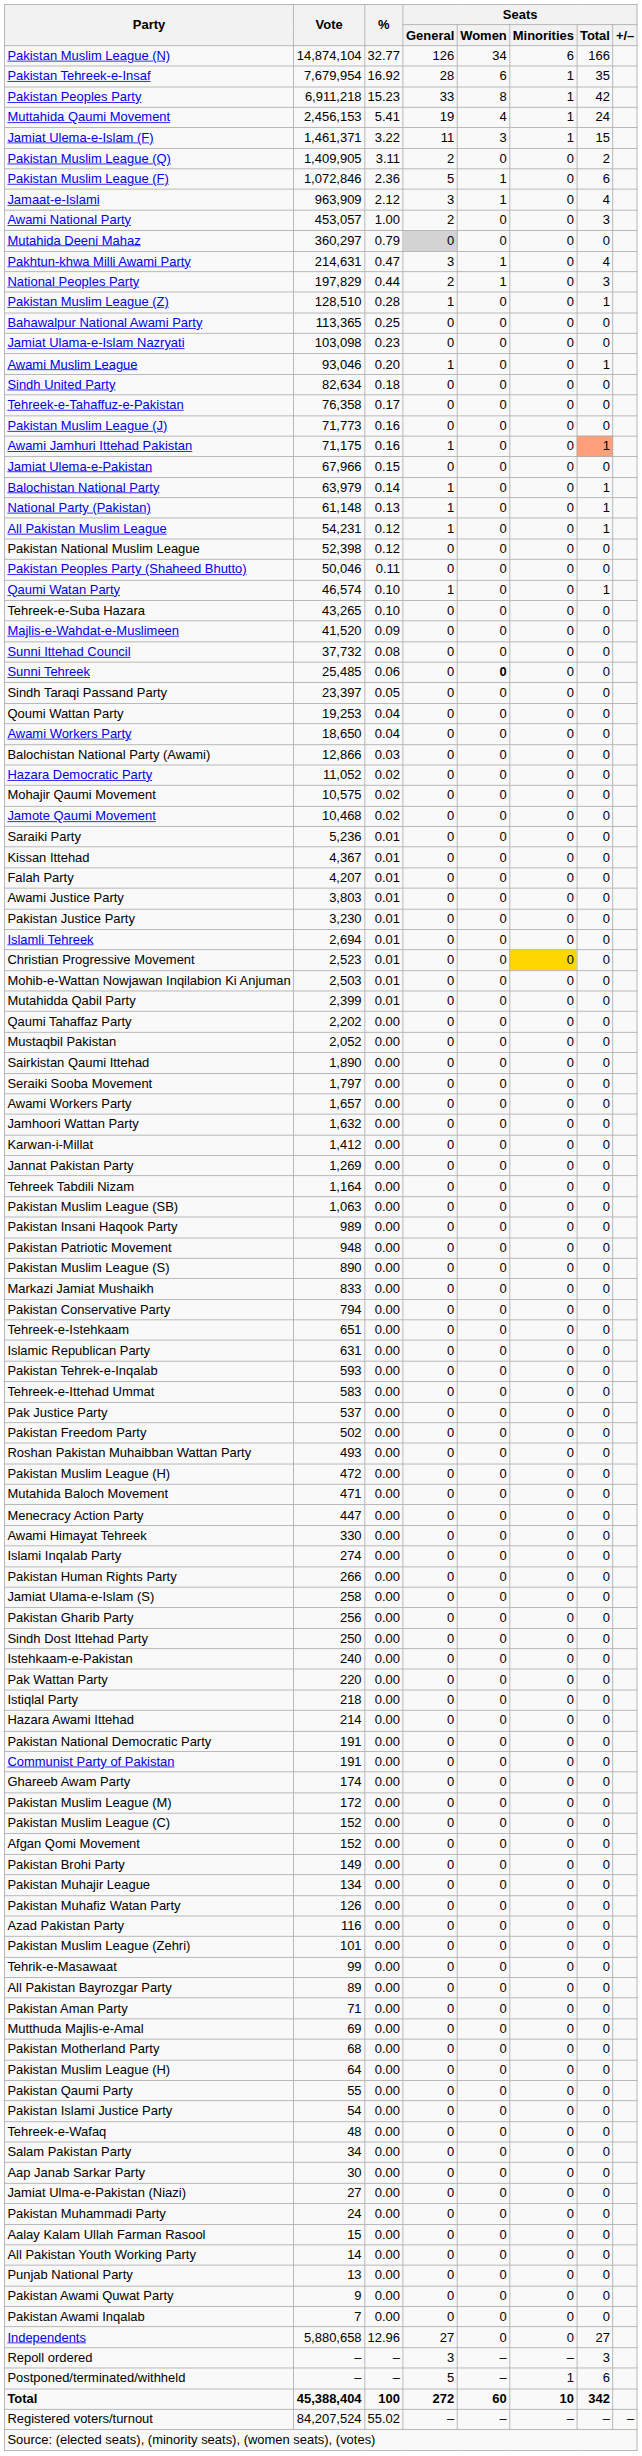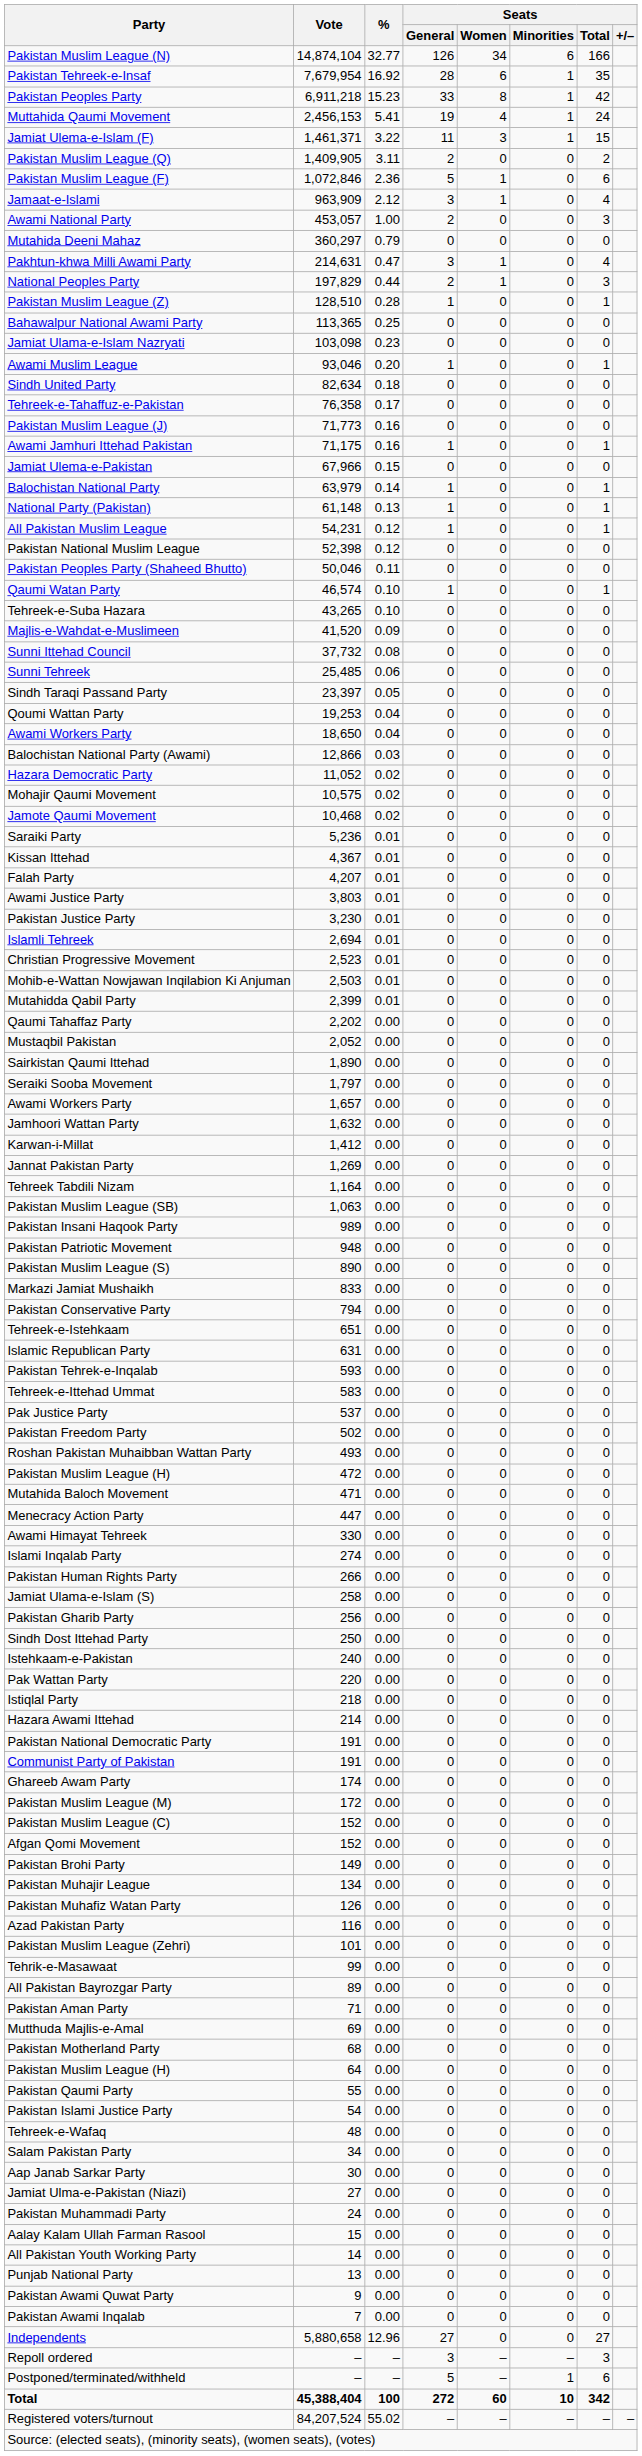Mutahida Deeni Mahaz | Seats / General: lightgrey background -> no background
Awami Jamhuri Ittehad Pakistan | Seats / Total: lightsalmon background -> no background
Sunni Tehreek | Seats / Women: bold -> normal
Christian Progressive Movement | Seats / Minorities: gold background -> no background
